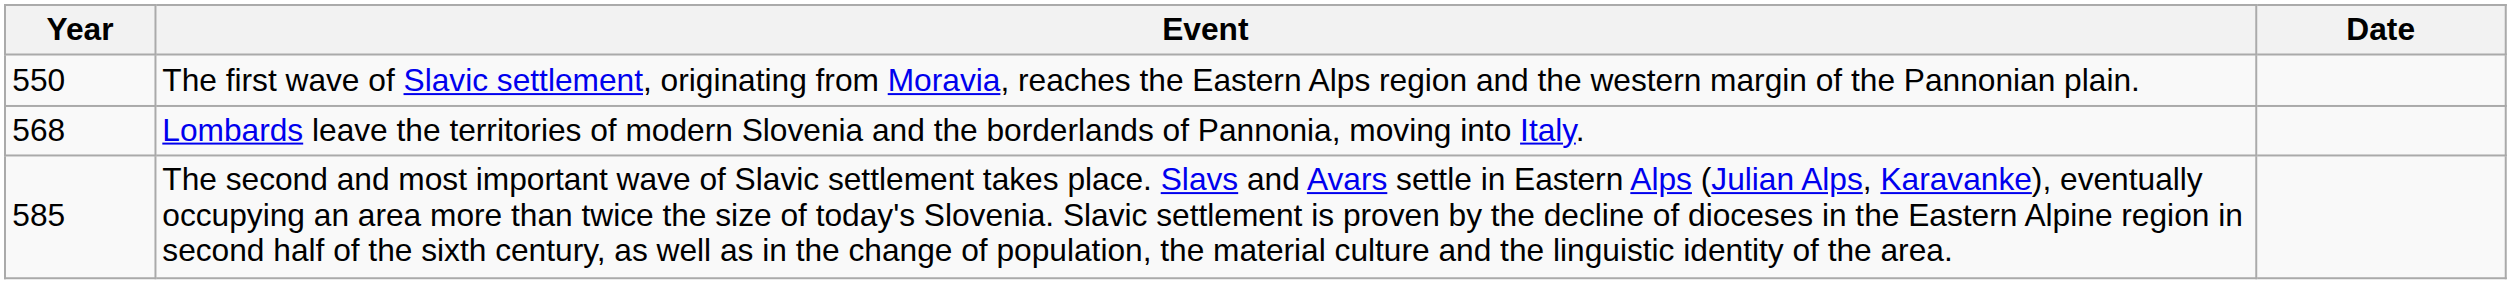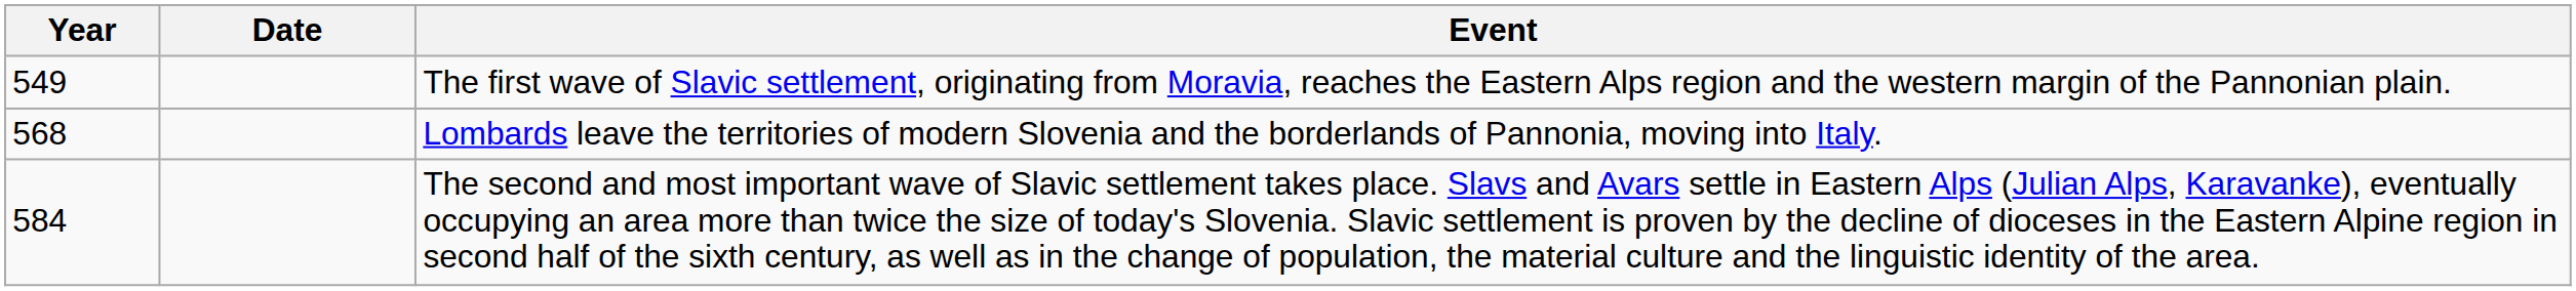columns swapped: Date <-> Event
row 2 | Year: 550 -> 549
row 4 | Year: 585 -> 584
